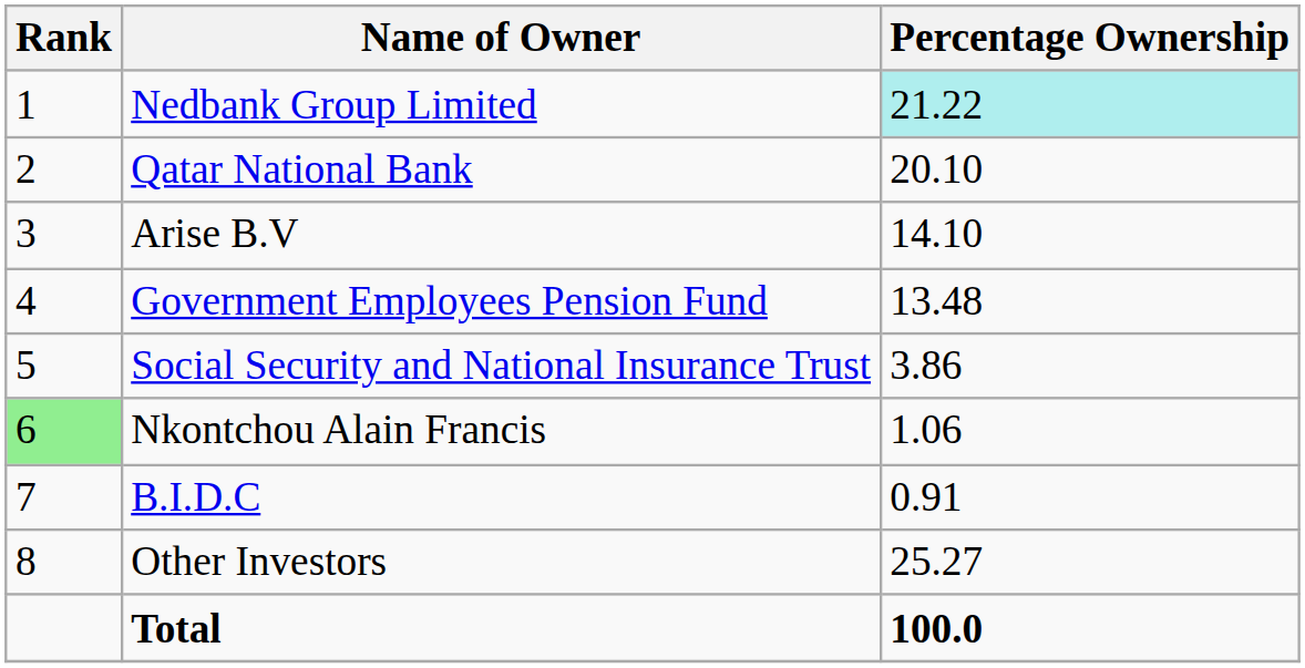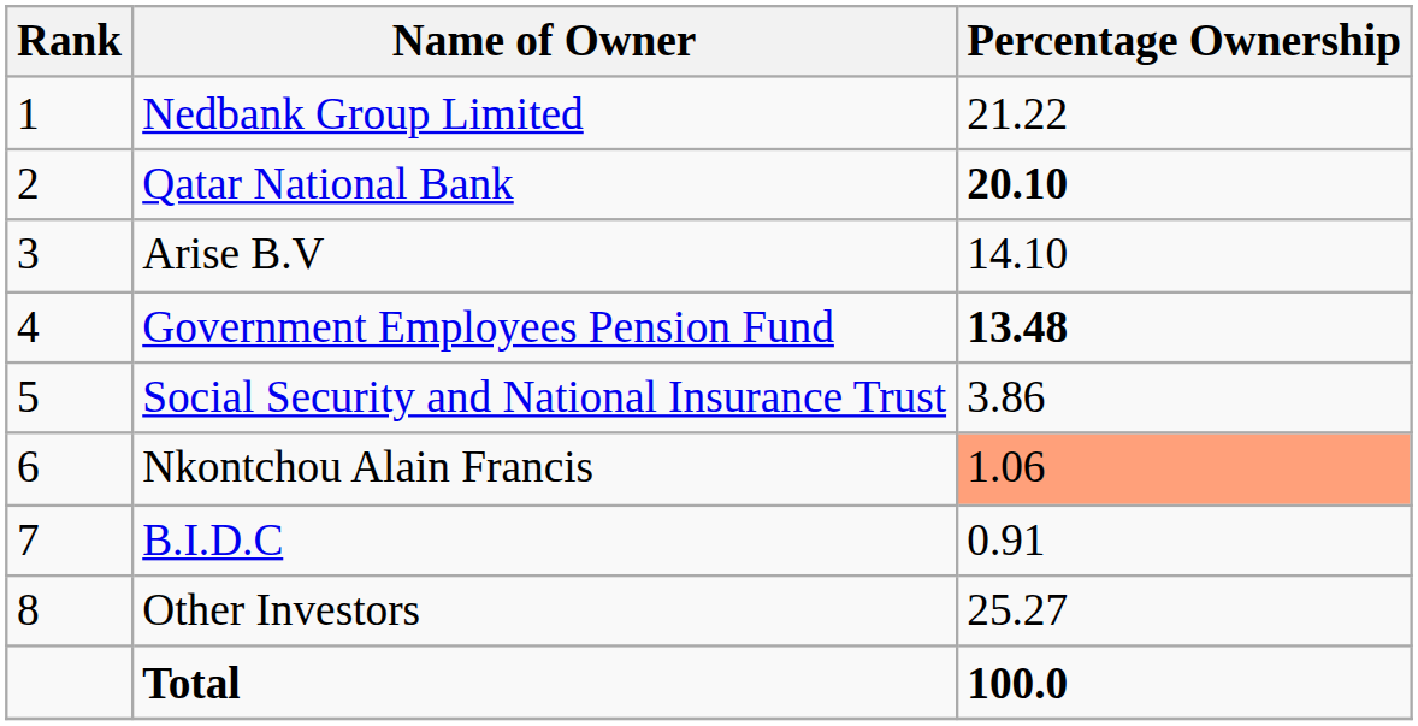Nedbank Group Limited | Percentage Ownership: paleturquoise background -> no background
Qatar National Bank | Percentage Ownership: normal -> bold
Government Employees Pension Fund | Percentage Ownership: normal -> bold
Nkontchou Alain Francis | Rank: lightgreen background -> no background
Nkontchou Alain Francis | Percentage Ownership: no background -> lightsalmon background
